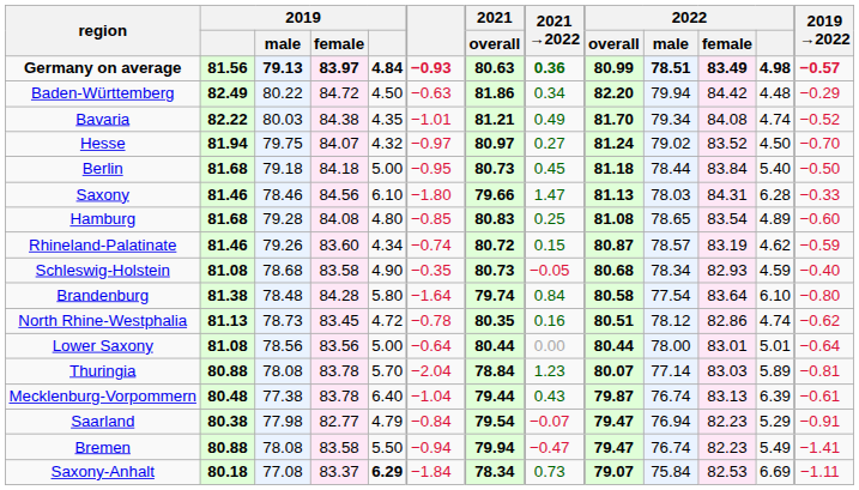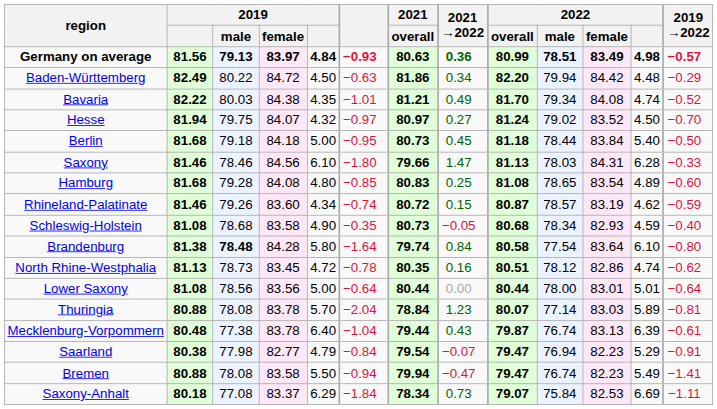Brandenburg | 2019 / male: normal -> bold
Saxony-Anhalt | column 5: bold -> normal
